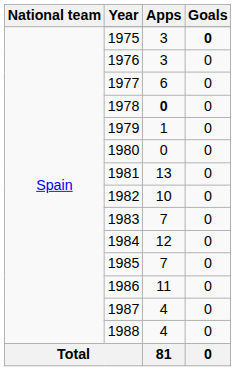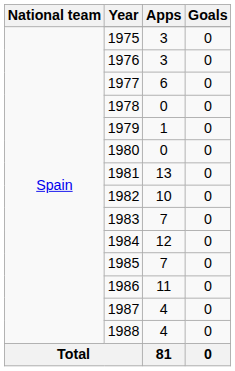1975 | Goals: bold -> normal
1978 | Apps: bold -> normal
